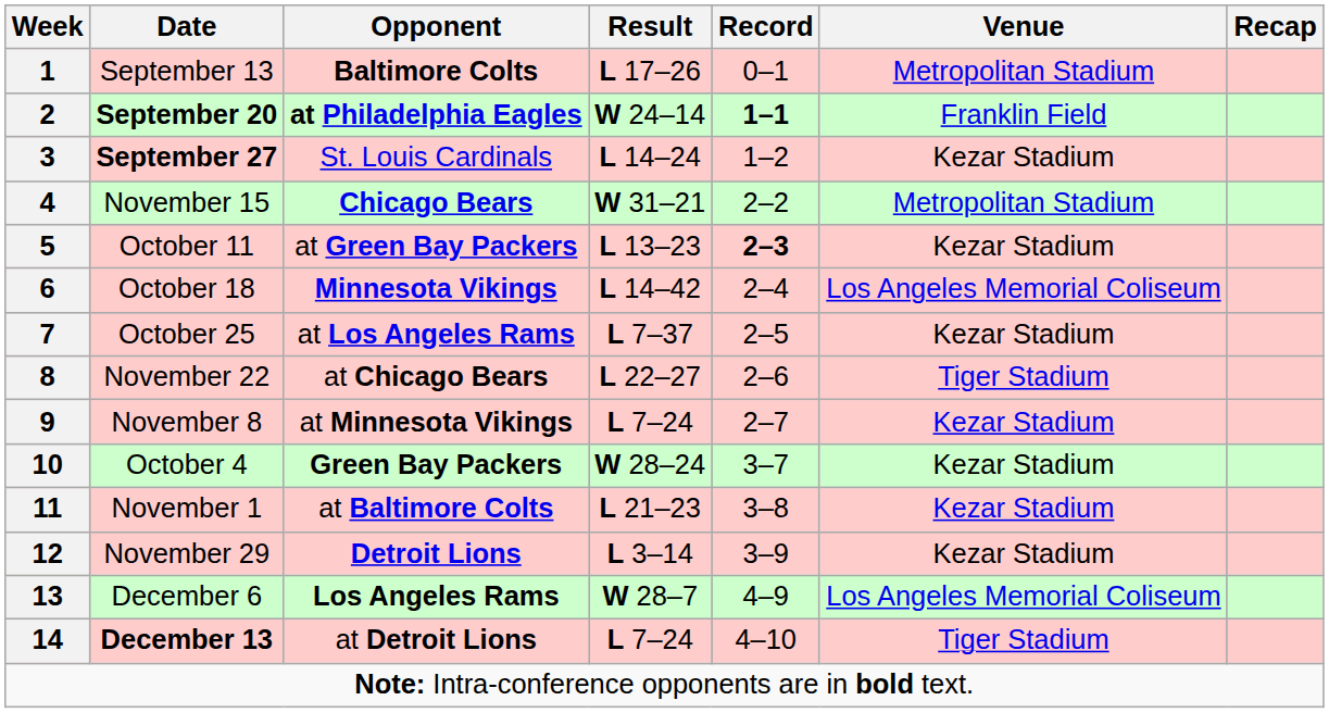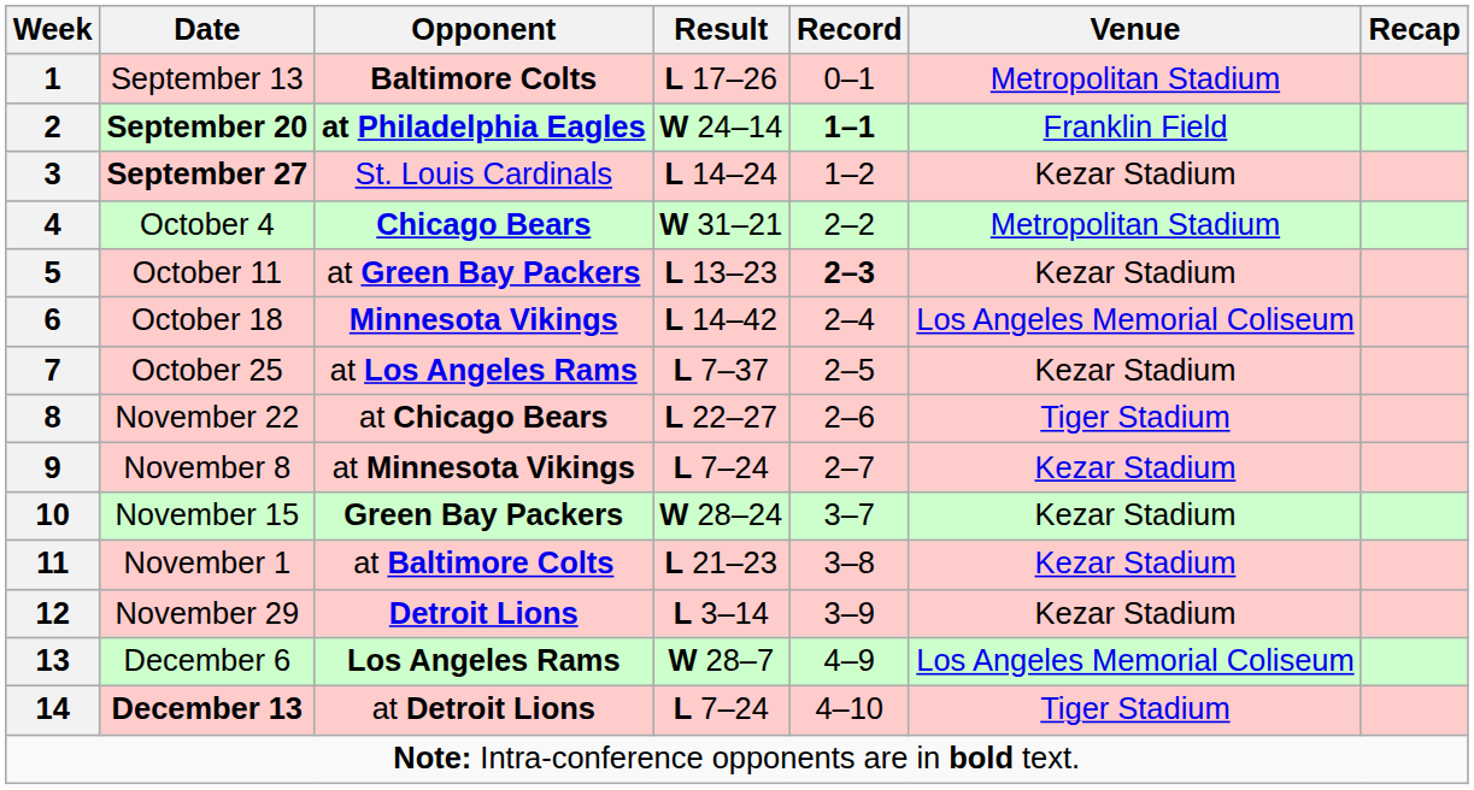4 | Date: November 15 -> October 4
10 | Date: October 4 -> November 15
